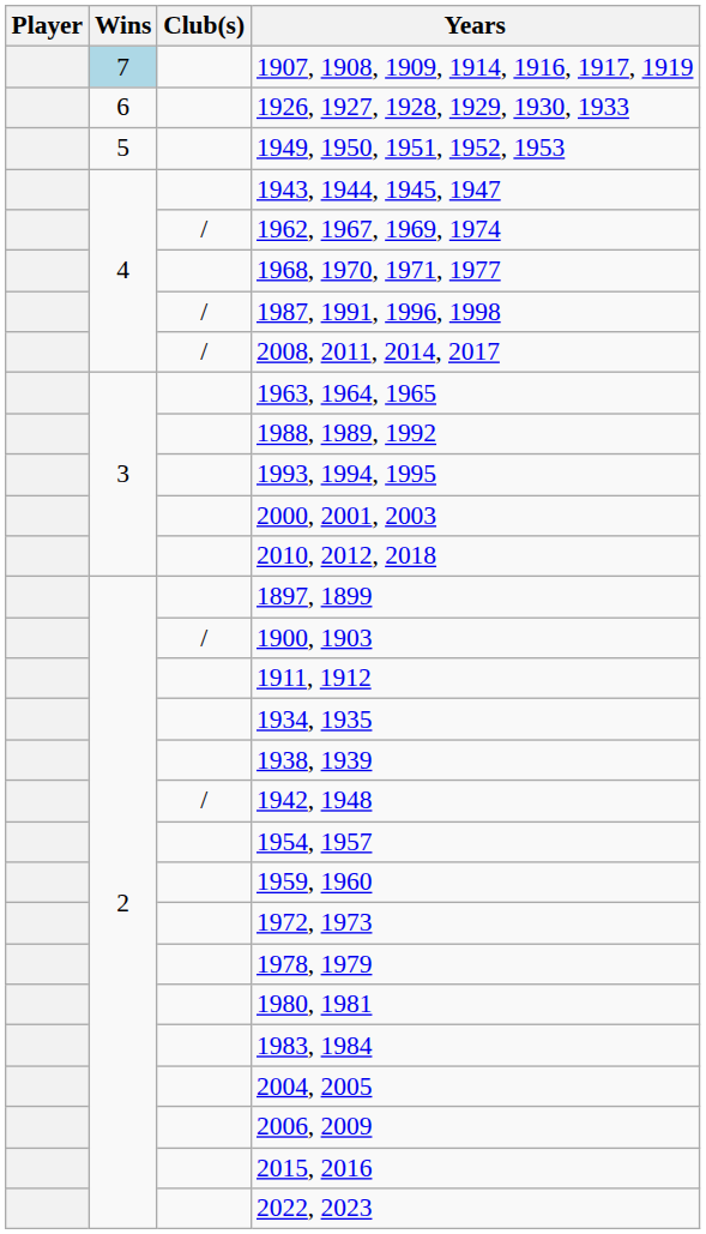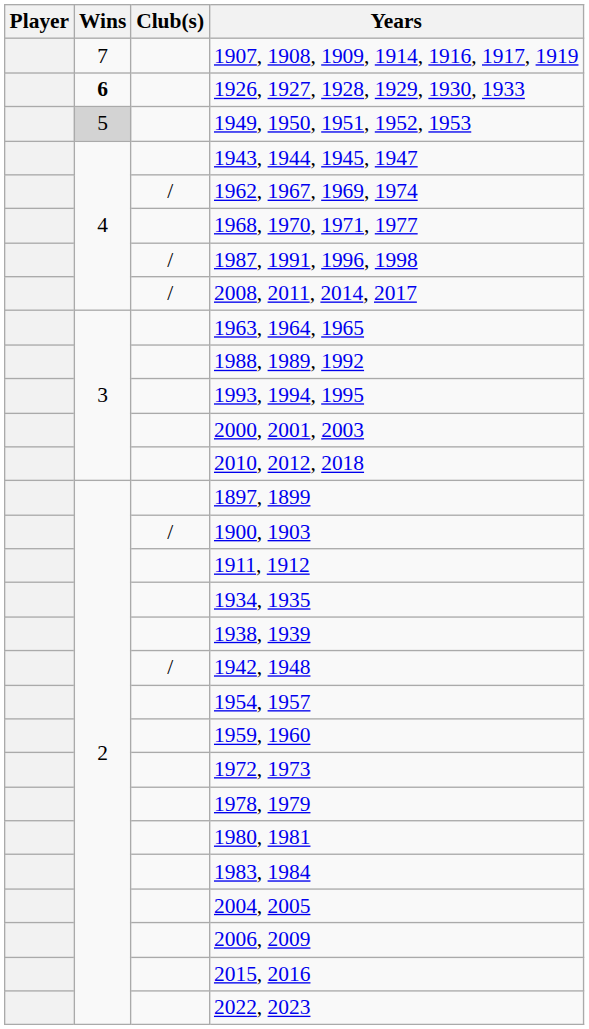1907, 1908, 1909, 1914, 1916, 1917, 1919 | Wins: lightblue background -> no background
1926, 1927, 1928, 1929, 1930, 1933 | Wins: normal -> bold
1949, 1950, 1951, 1952, 1953 | Wins: no background -> lightgrey background
